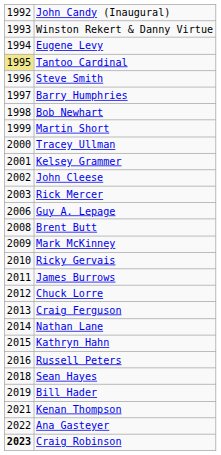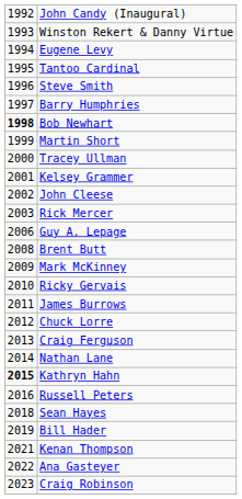Tantoo Cardinal | column 1: khaki background -> no background
Bob Newhart | column 1: normal -> bold
Kathryn Hahn | column 1: normal -> bold
Craig Robinson | column 1: bold -> normal
